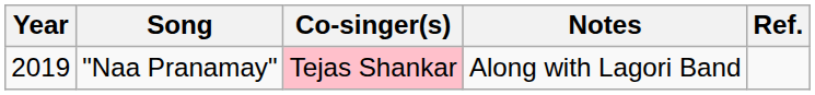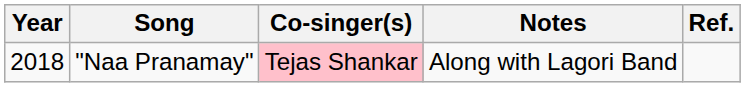"Naa Pranamay" | Year: 2019 -> 2018
